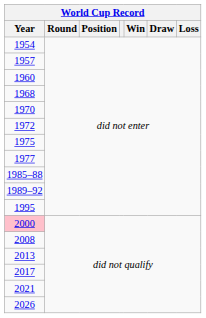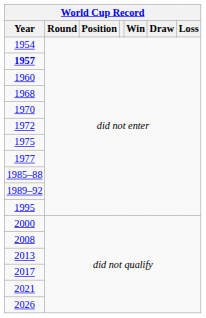1957 | World Cup Record / Year: normal -> bold
2000 | World Cup Record / Year: pink background -> no background
